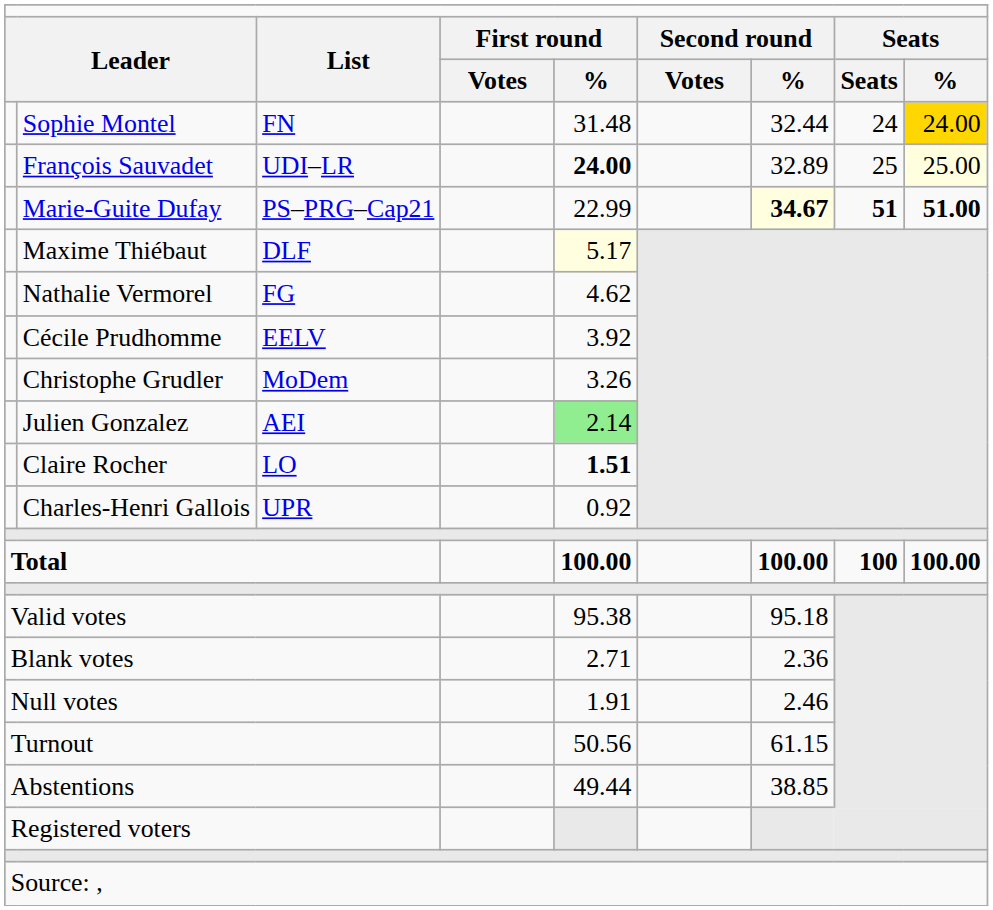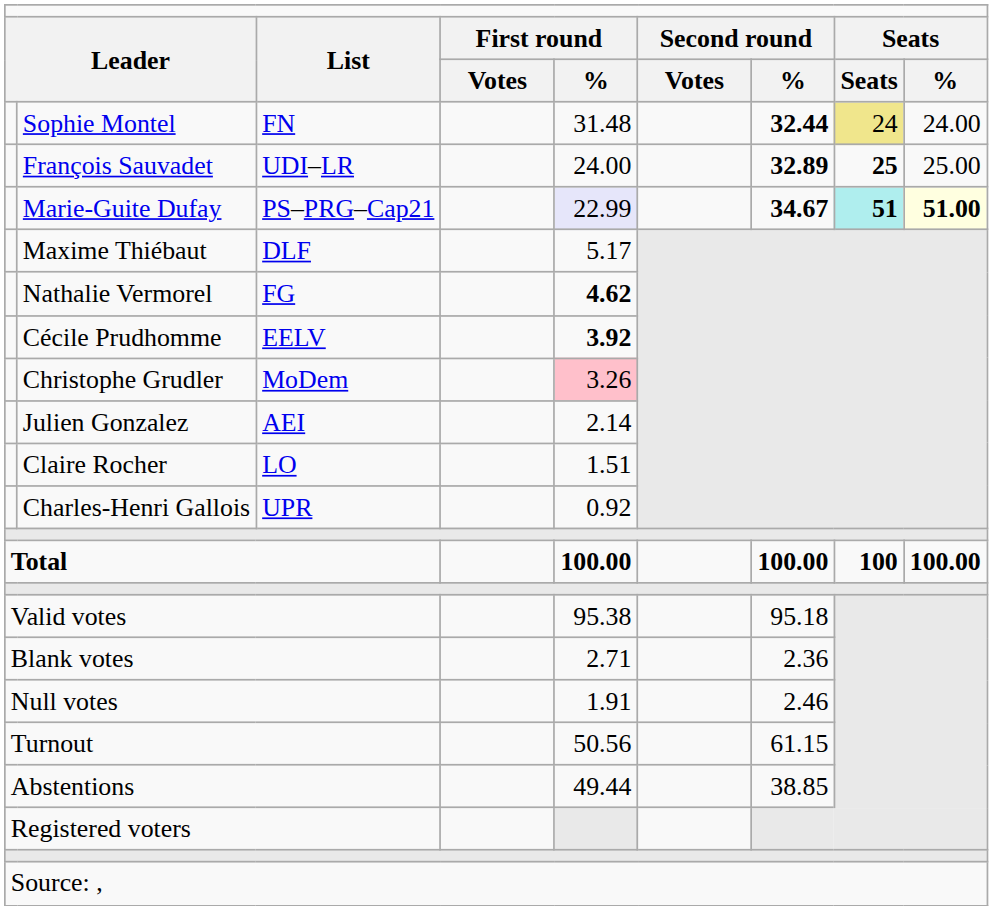Sophie Montel | column 7: normal -> bold
Sophie Montel | column 8: no background -> khaki background
Sophie Montel | column 9: gold background -> no background
François Sauvadet | column 5: bold -> normal
François Sauvadet | column 7: normal -> bold
François Sauvadet | column 8: normal -> bold
François Sauvadet | column 9: lightyellow background -> no background
Marie-Guite Dufay | column 5: no background -> lavender background
Marie-Guite Dufay | column 7: lightyellow background -> no background
Marie-Guite Dufay | column 8: no background -> paleturquoise background
Marie-Guite Dufay | column 9: no background -> lightyellow background
Maxime Thiébaut | column 5: lightyellow background -> no background
Nathalie Vermorel | column 5: normal -> bold
Cécile Prudhomme | column 5: normal -> bold
Christophe Grudler | column 5: no background -> pink background
Julien Gonzalez | column 5: lightgreen background -> no background
Claire Rocher | column 5: bold -> normal
